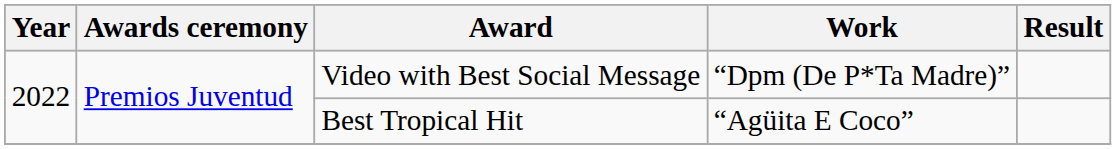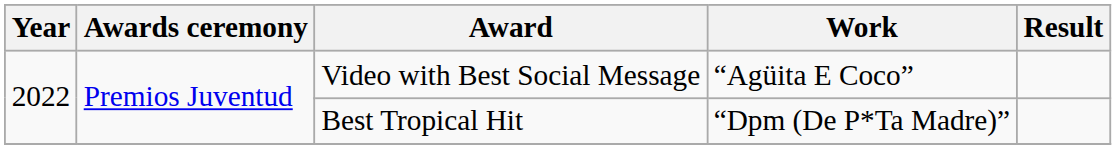Video with Best Social Message | Work: “Dpm (De P*Ta Madre)” -> “Agüita E Coco”
Best Tropical Hit | Work: “Agüita E Coco” -> “Dpm (De P*Ta Madre)”
